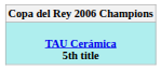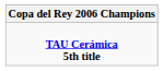row 2 | column 1: paleturquoise background -> no background
